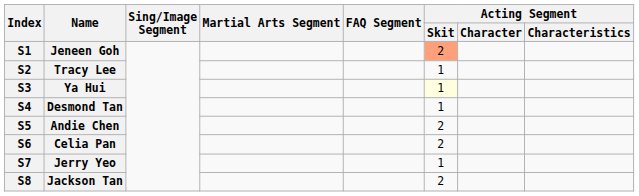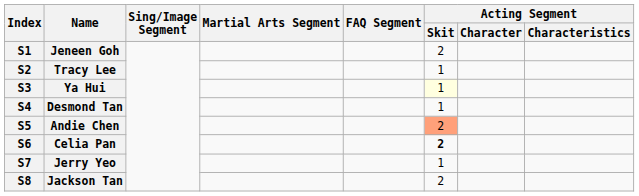Jeneen Goh | Acting Segment / Skit: lightsalmon background -> no background
Andie Chen | Acting Segment / Skit: no background -> lightsalmon background
Celia Pan | Acting Segment / Skit: normal -> bold
